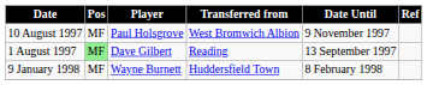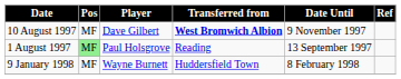10 August 1997 | Player: Paul Holsgrove -> Dave Gilbert
10 August 1997 | Transferred from: normal -> bold
1 August 1997 | Player: Dave Gilbert -> Paul Holsgrove
